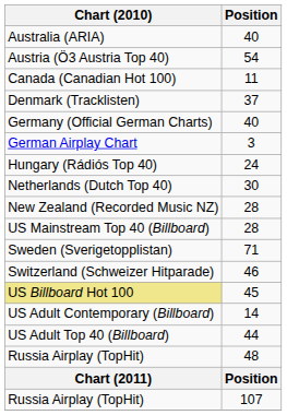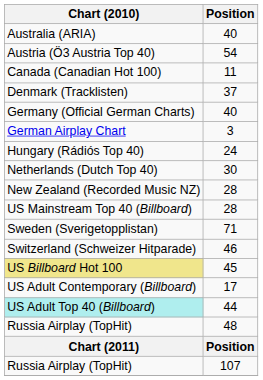row 15 | Position: 14 -> 17
row 16 | Chart (2010): no background -> paleturquoise background
